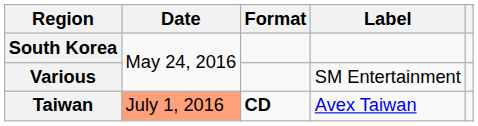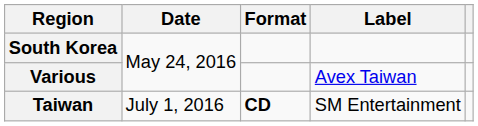Various | Label: SM Entertainment -> Avex Taiwan
Taiwan | Date: lightsalmon background -> no background
Taiwan | Label: Avex Taiwan -> SM Entertainment
